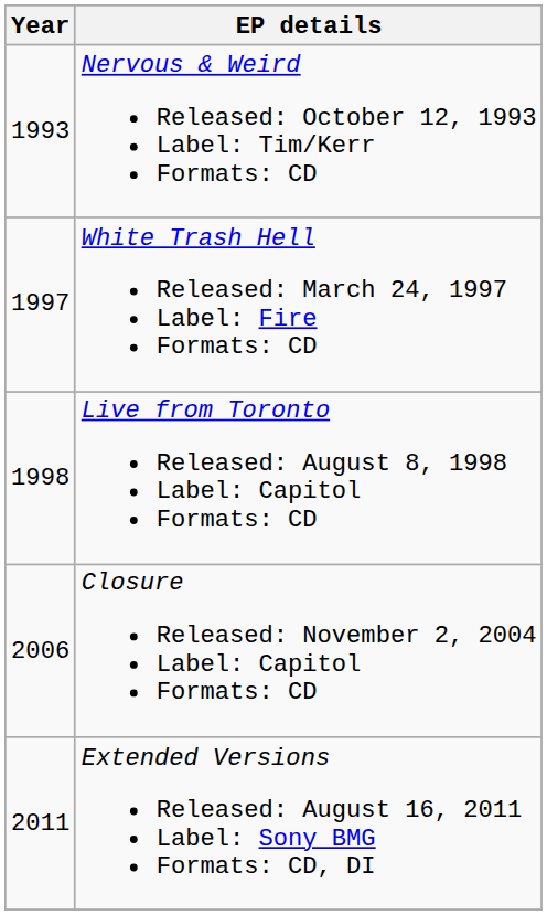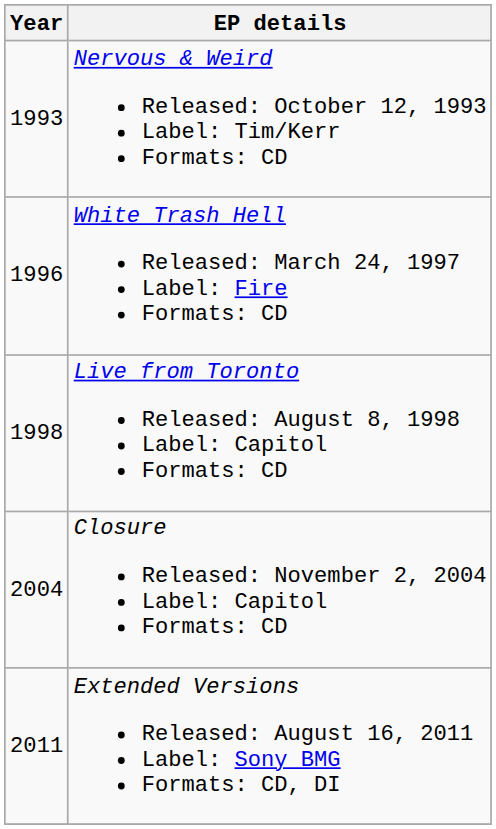row 3 | Year: 1997 -> 1996
row 5 | Year: 2006 -> 2004
